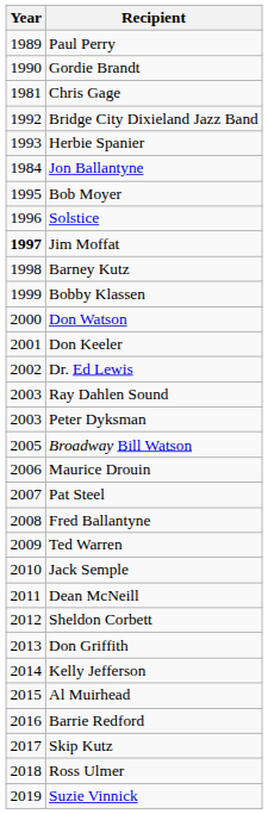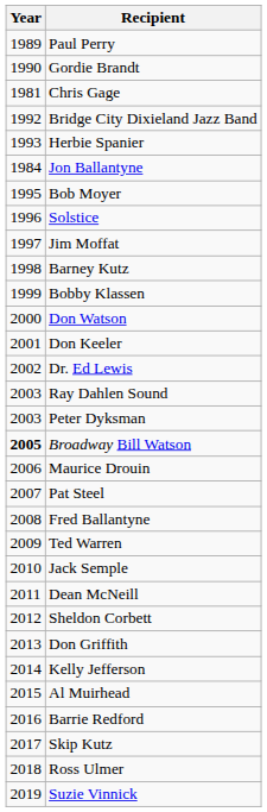Jim Moffat | Year: bold -> normal
Broadway Bill Watson | Year: normal -> bold
